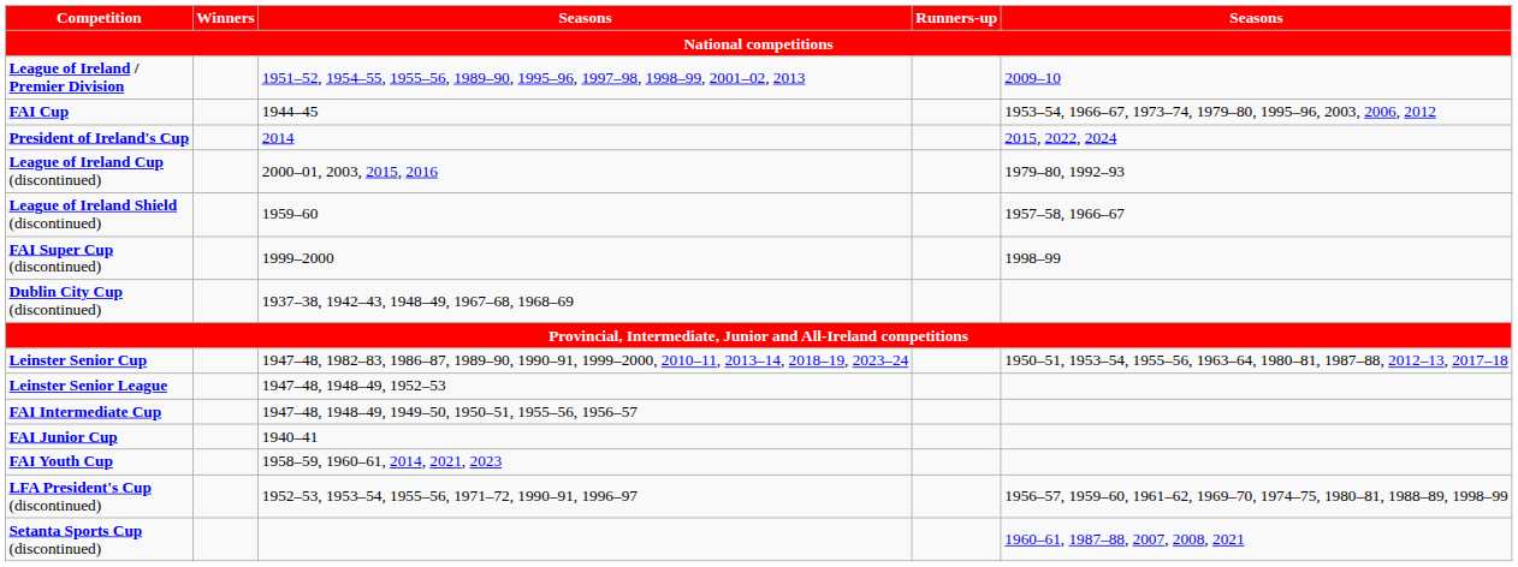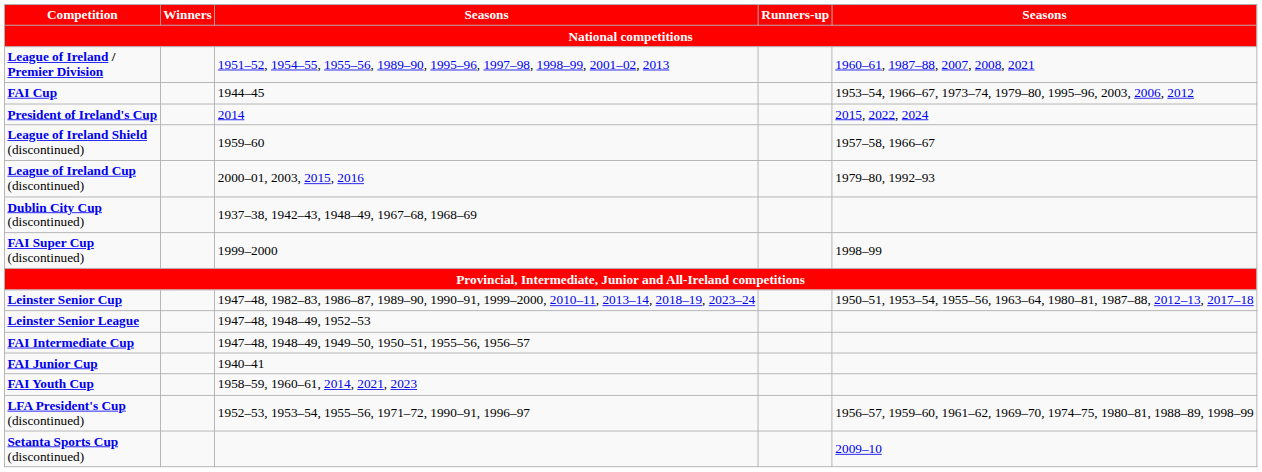League of Ireland / Premier Division | column 5: 2009–10 -> 1960–61, 1987–88, 2007, 2008, 2021
rows swapped: League of Ireland Cup (discontinued) <-> League of Ireland Shield (discontinued)
rows swapped: Dublin City Cup (discontinued) <-> FAI Super Cup (discontinued)
Setanta Sports Cup (discontinued) | column 5: 1960–61, 1987–88, 2007, 2008, 2021 -> 2009–10
